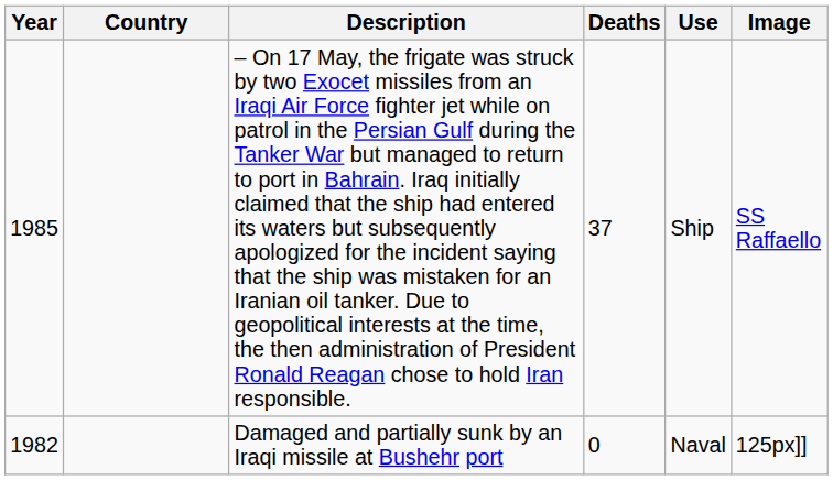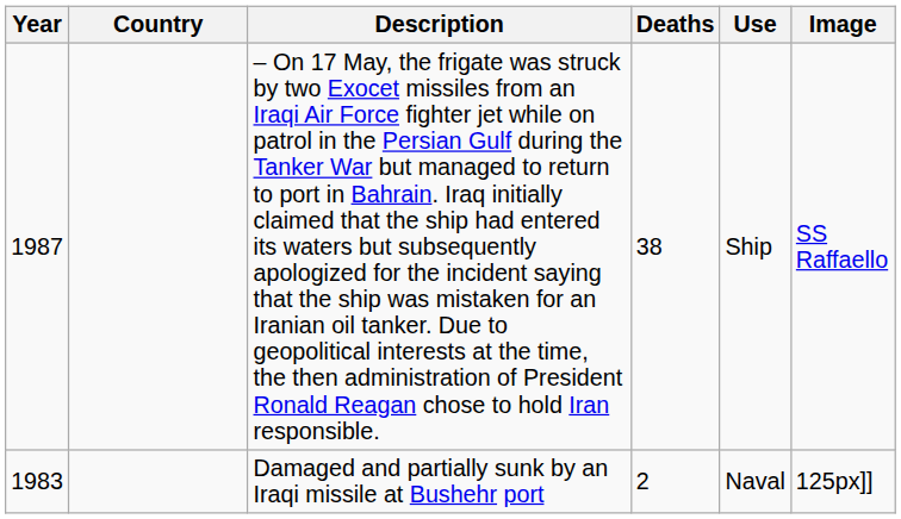row 2 | Year: 1985 -> 1987
row 2 | Deaths: 37 -> 38
row 3 | Year: 1982 -> 1983
row 3 | Deaths: 0 -> 2
